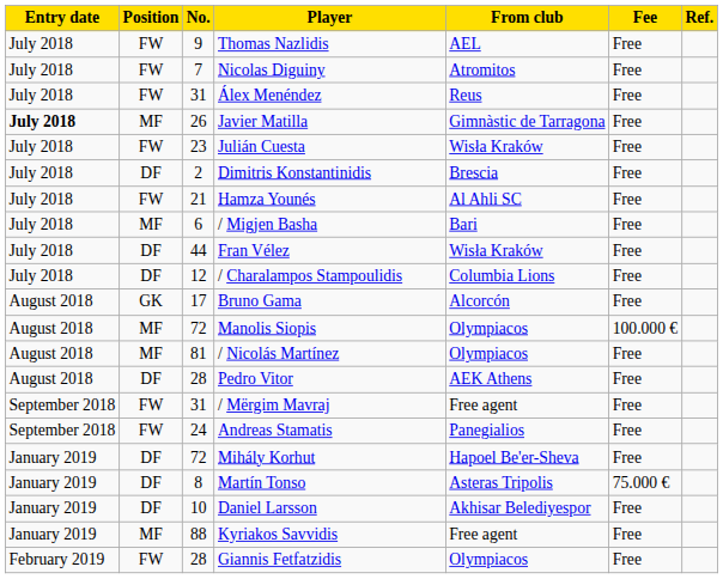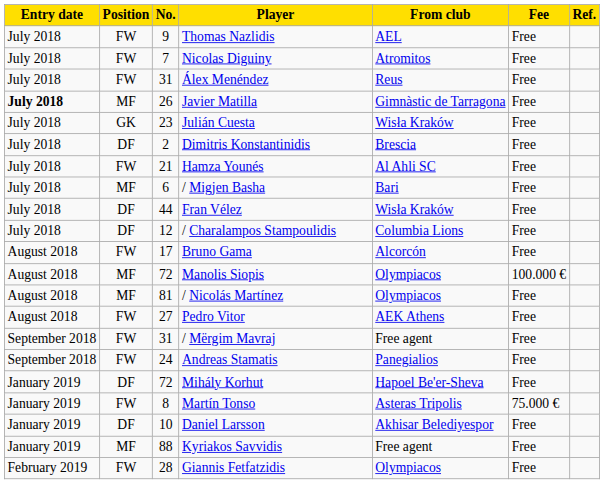Julián Cuesta | Position: FW -> GK
Bruno Gama | Position: GK -> FW
Pedro Vitor | Position: DF -> FW
Pedro Vitor | No.: 28 -> 27
Martín Tonso | Position: DF -> FW
